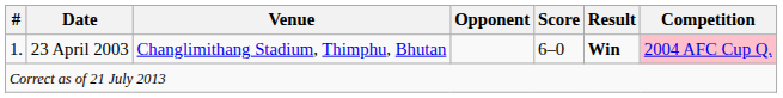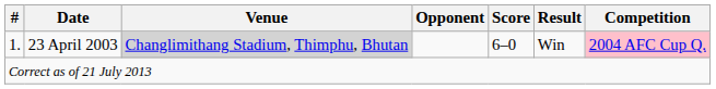1. | Venue: no background -> lightgrey background
1. | Result: bold -> normal
